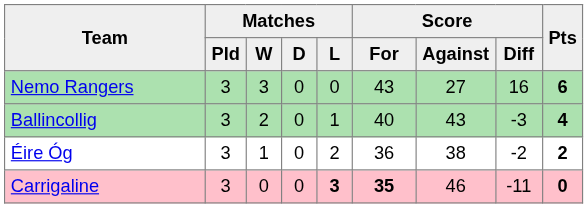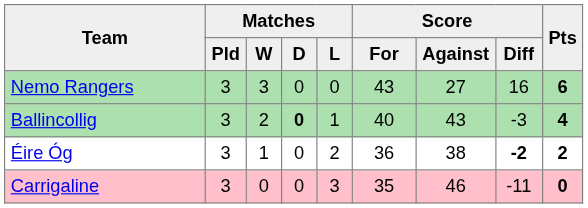Ballincollig | Matches / D: normal -> bold
Éire Óg | Score / Diff: normal -> bold
Carrigaline | Matches / L: bold -> normal
Carrigaline | Score / For: bold -> normal
